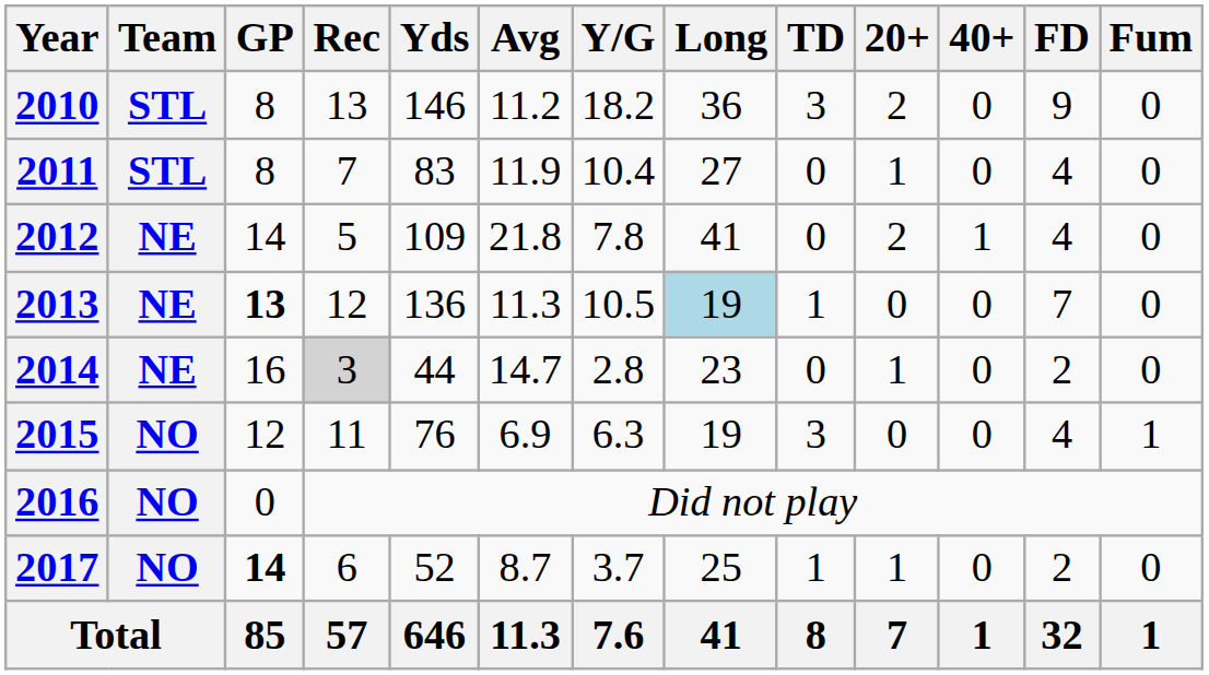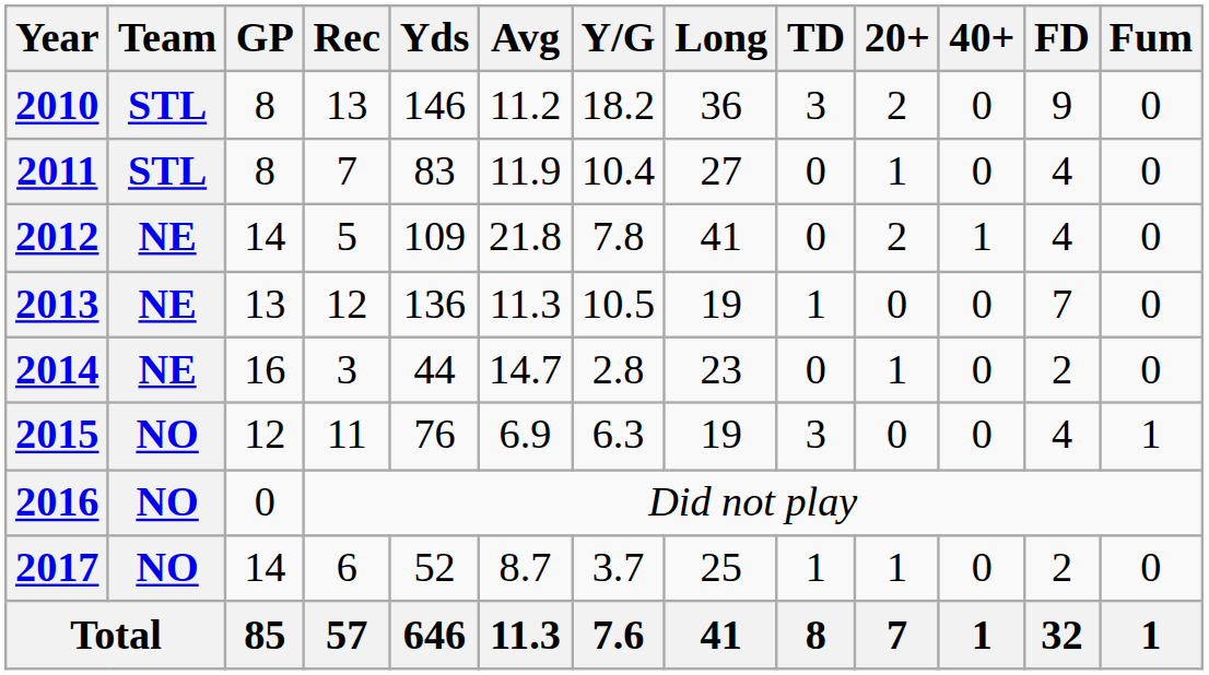2013 | GP: bold -> normal
2013 | Long: lightblue background -> no background
2014 | Rec: lightgrey background -> no background
2017 | GP: bold -> normal
